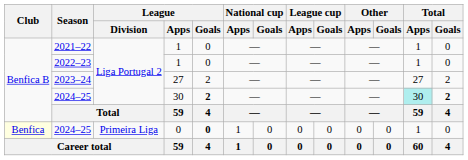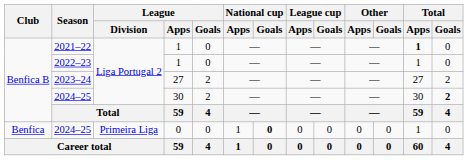2021–22 | Total / Apps: normal -> bold
2024–25 / 30 | League / Goals: bold -> normal
2024–25 / 30 | Total / Apps: paleturquoise background -> no background
2024–25 / 0 | Club: lightyellow background -> no background
2024–25 / 0 | League / Goals: bold -> normal
2024–25 / 0 | National cup / Goals: normal -> bold
